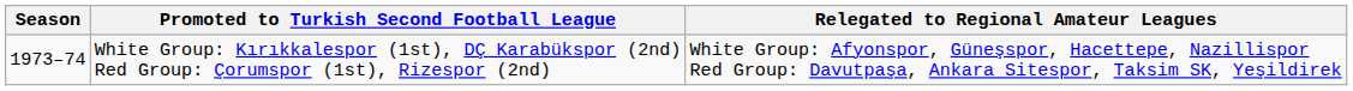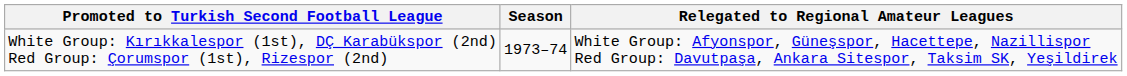columns swapped: Season <-> Promoted to Turkish Second Football League
